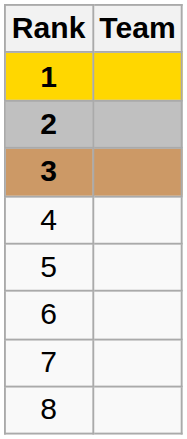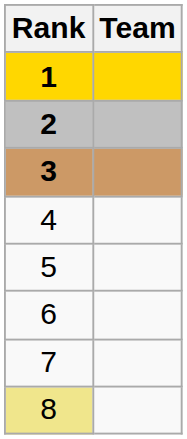8 | Rank: no background -> khaki background
